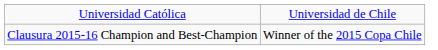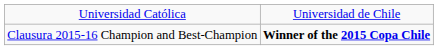Clausura 2015-16 Champion and Best-Champion | column 2: normal -> bold
